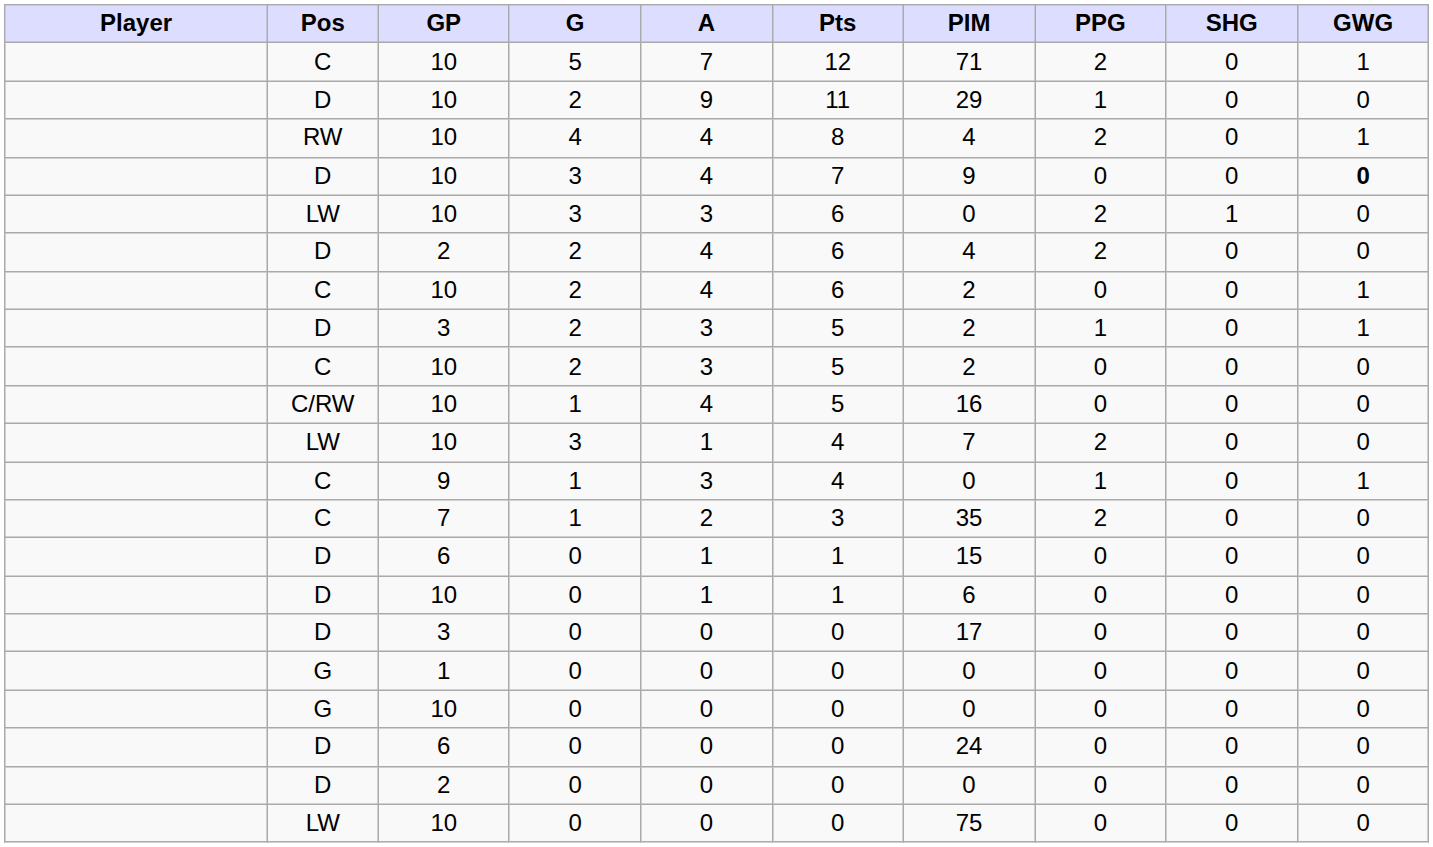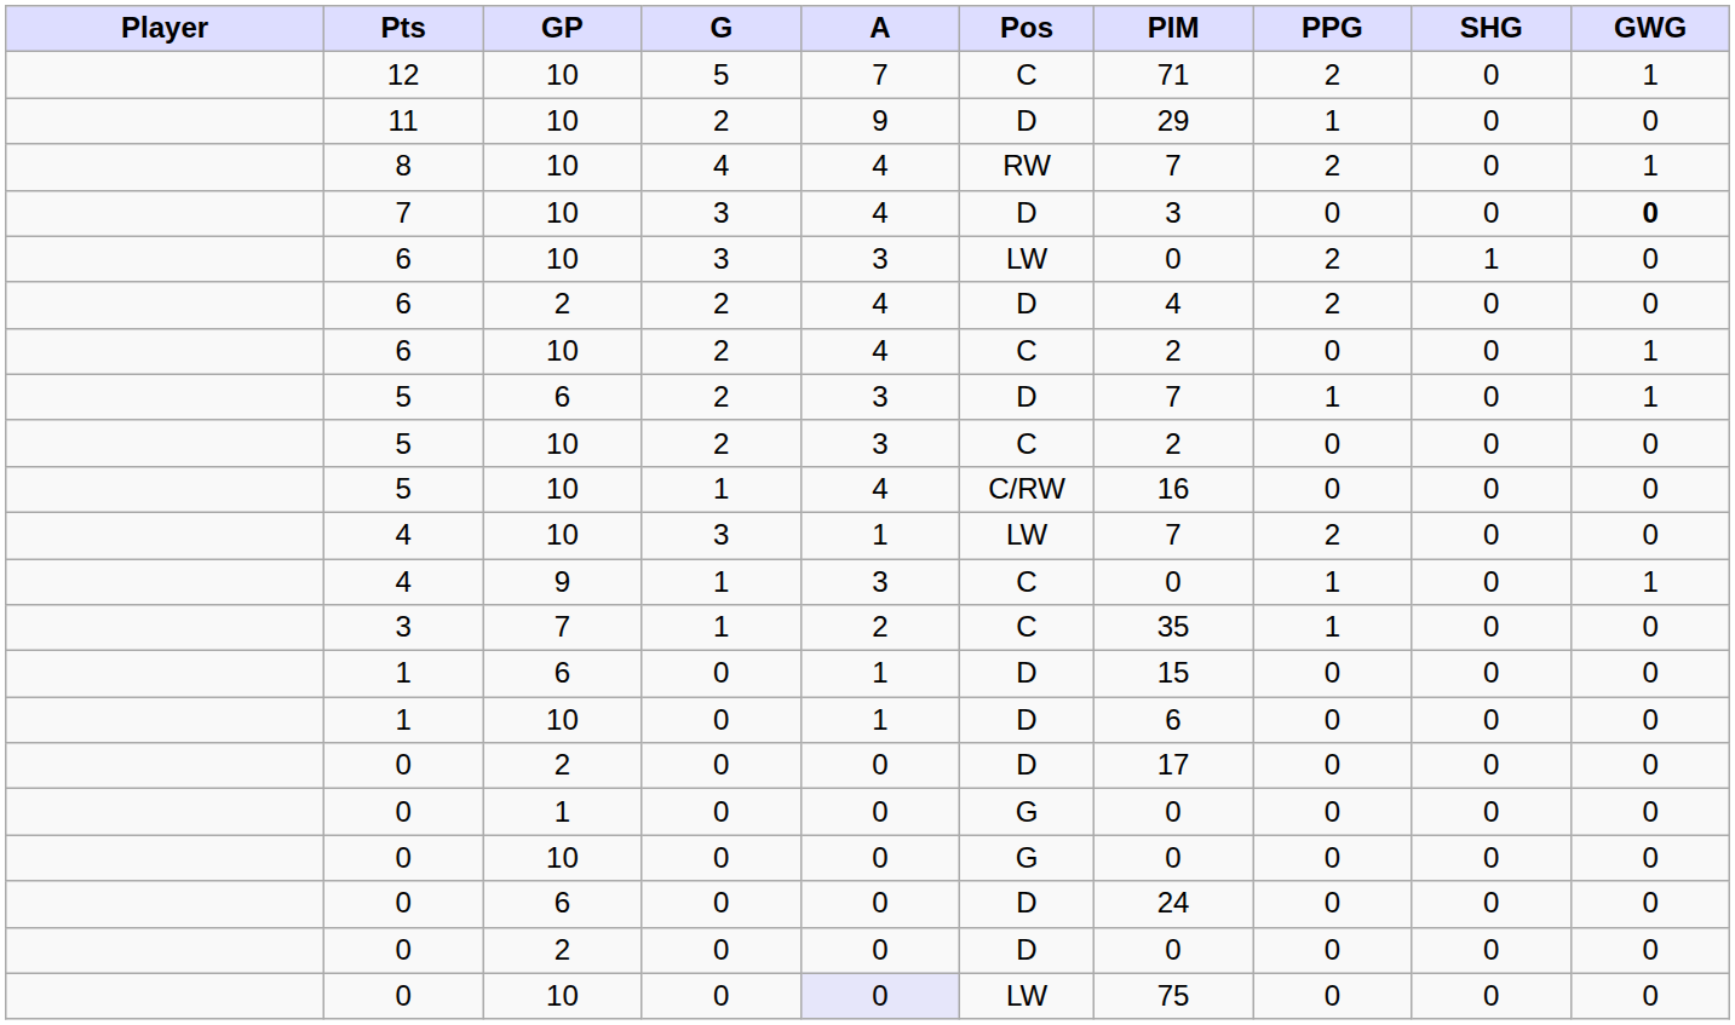columns swapped: Pos <-> Pts
row 4 | PIM: 4 -> 7
row 5 | PIM: 9 -> 3
row 9 | GP: 3 -> 6
row 9 | PIM: 2 -> 7
row 14 | PPG: 2 -> 1
row 17 | GP: 3 -> 2
row 22 | A: no background -> lavender background
